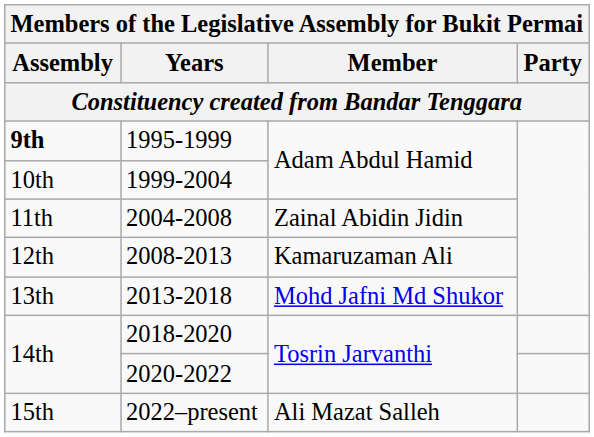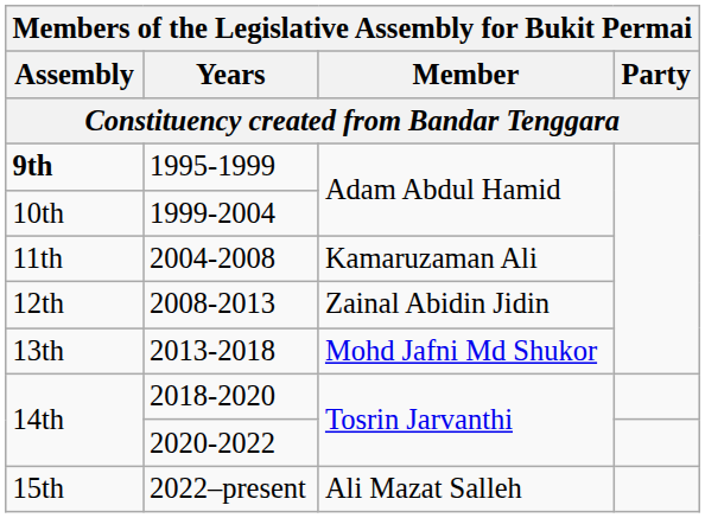2004-2008 | Member: Zainal Abidin Jidin -> Kamaruzaman Ali
2008-2013 | Member: Kamaruzaman Ali -> Zainal Abidin Jidin
